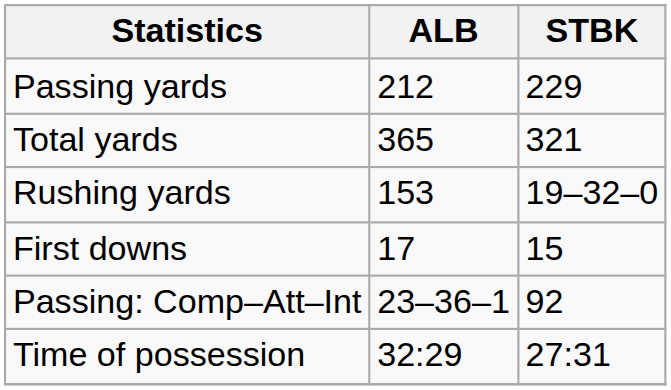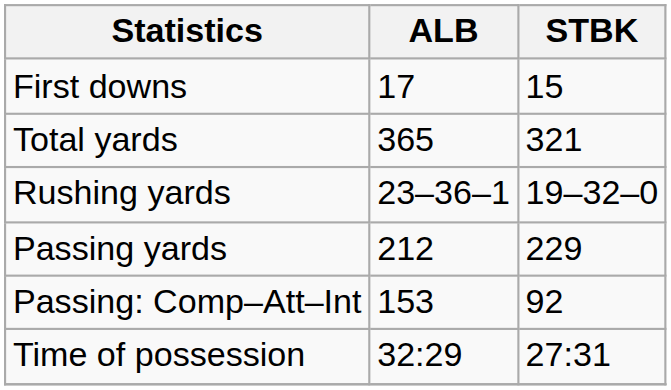rows swapped: First downs <-> Passing yards
Rushing yards | ALB: 153 -> 23–36–1
Passing: Comp–Att–Int | ALB: 23–36–1 -> 153
